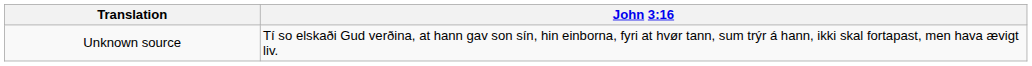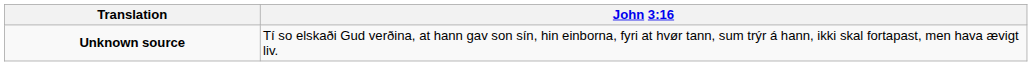row 2 | Translation: normal -> bold
